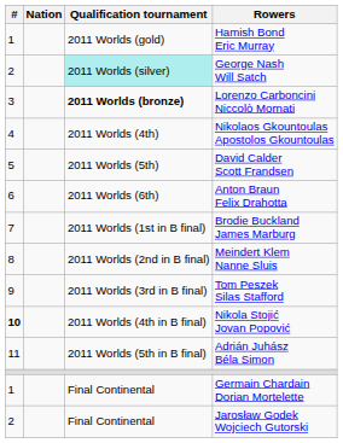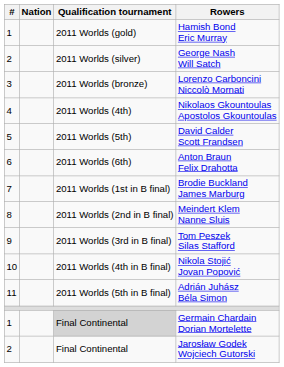George Nash Will Satch | Qualification tournament: paleturquoise background -> no background
Lorenzo Carboncini Niccolò Mornati | Qualification tournament: bold -> normal
Nikola Stojić Jovan Popović | #: bold -> normal
Germain Chardain Dorian Mortelette | Qualification tournament: no background -> lightgrey background
